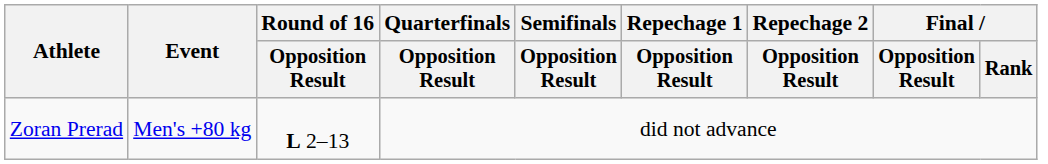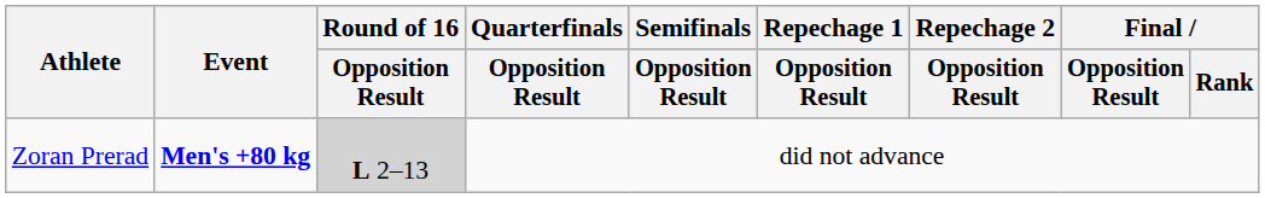Zoran Prerad | Event: normal -> bold
Zoran Prerad | Round of 16 / Opposition Result: no background -> lightgrey background
